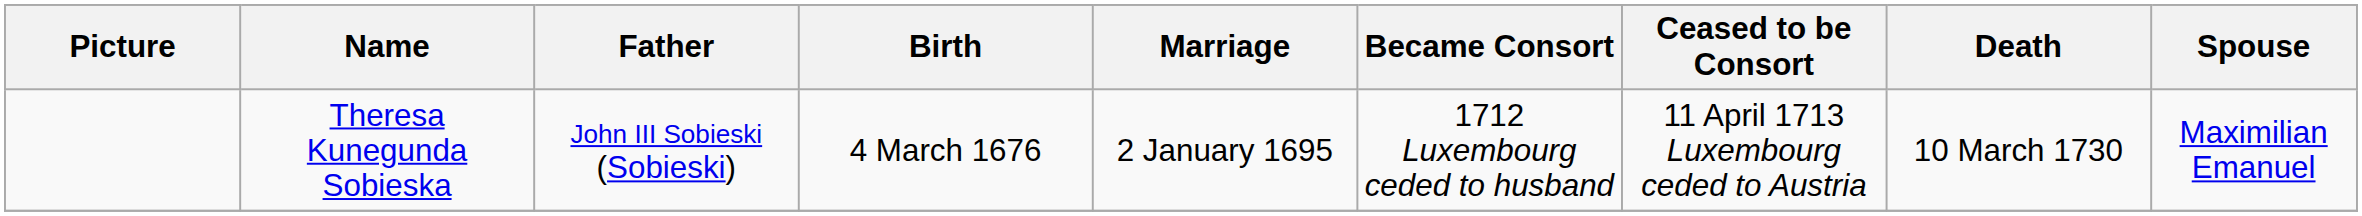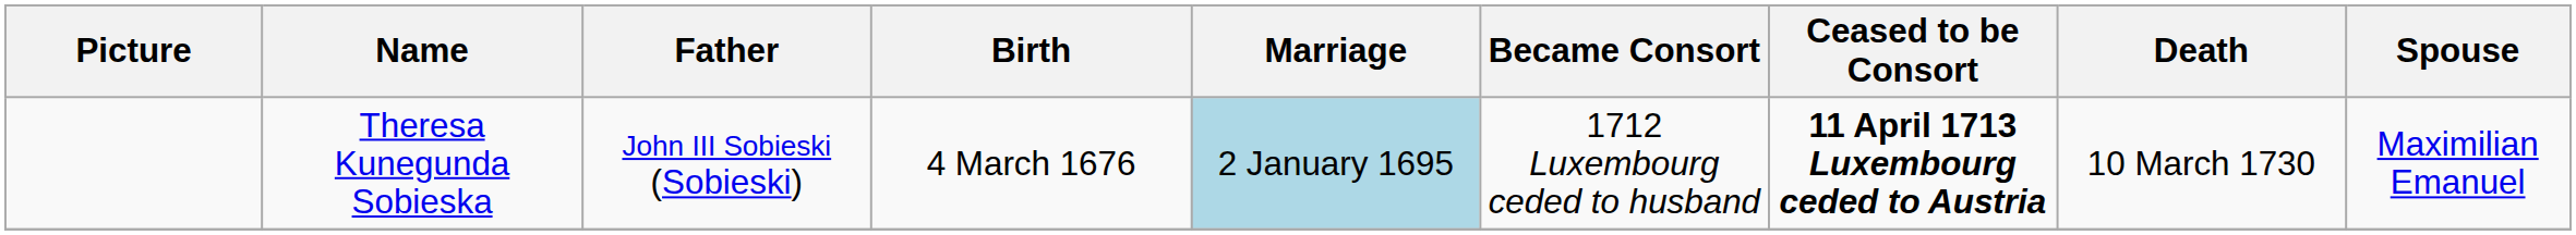Theresa Kunegunda Sobieska | Marriage: no background -> lightblue background
Theresa Kunegunda Sobieska | Ceased to be Consort: normal -> bold
